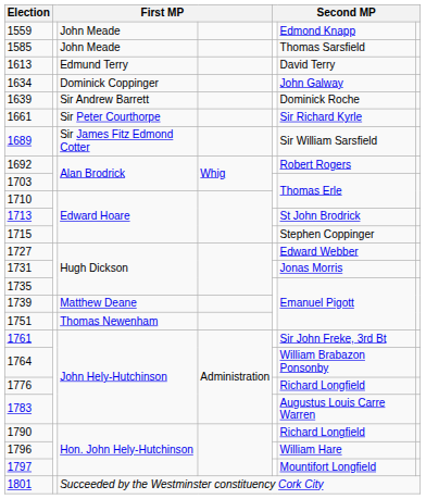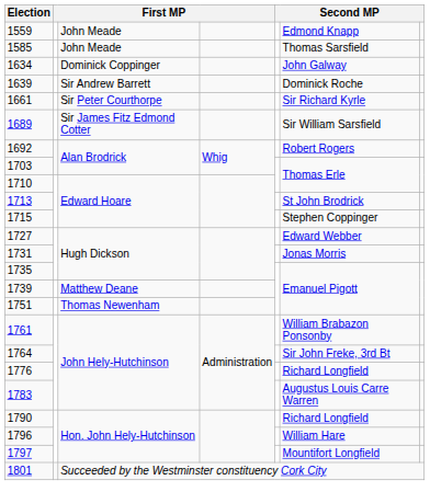- row: 1613 | Edmund Terry | David Terry
1761 | column 6: Sir John Freke, 3rd Bt -> William Brabazon Ponsonby
1764 | column 6: William Brabazon Ponsonby -> Sir John Freke, 3rd Bt
